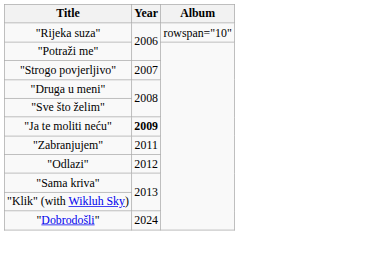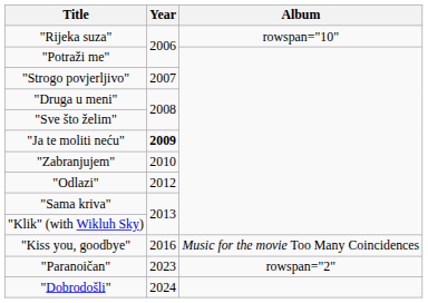"Zabranjujem" | Year: 2011 -> 2010
+ row: "Kiss you, goodbye" | 2016 | Music for the movie Too Many Coincidences
+ row: "Paranoičan" | 2023 | rowspan="2"
